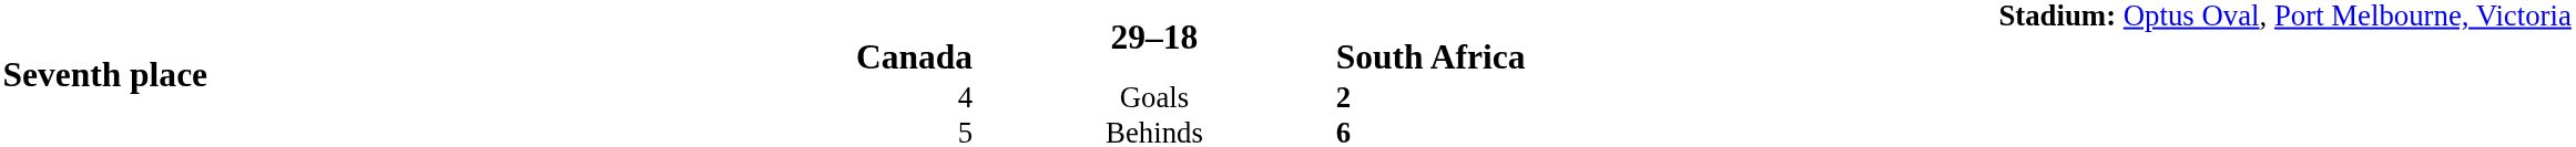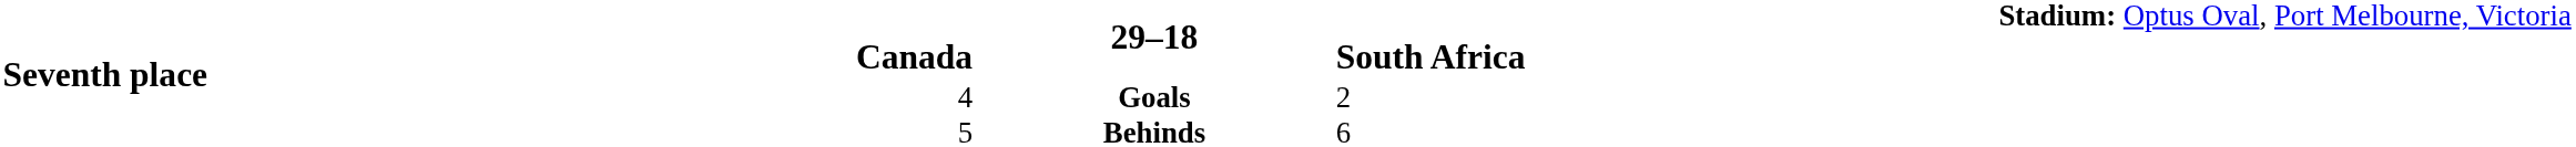4 5 | column 3: normal -> bold
4 5 | column 4: bold -> normal
